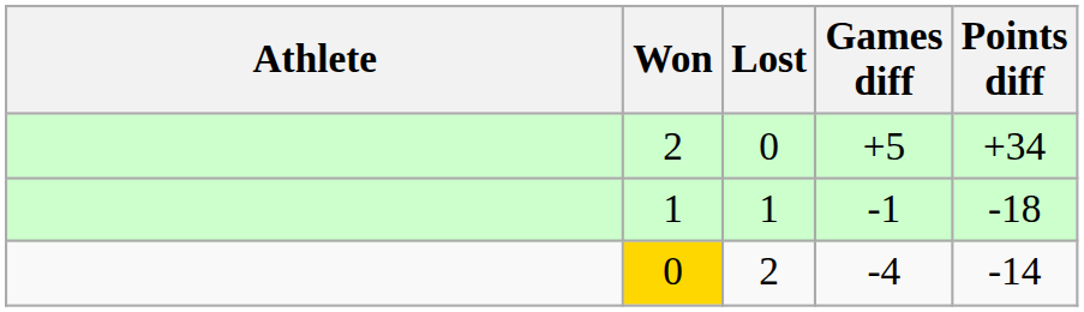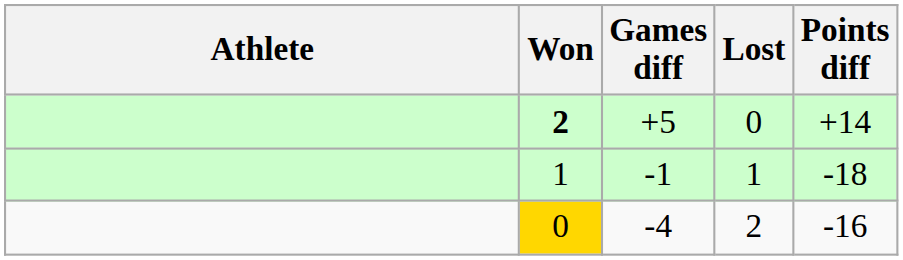columns swapped: Lost <-> Games diff
row 2 | Won: normal -> bold
row 2 | Points diff: +34 -> +14
row 4 | Points diff: -14 -> -16
